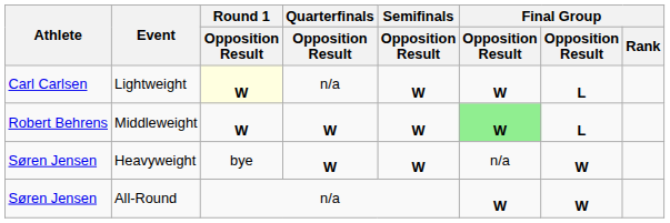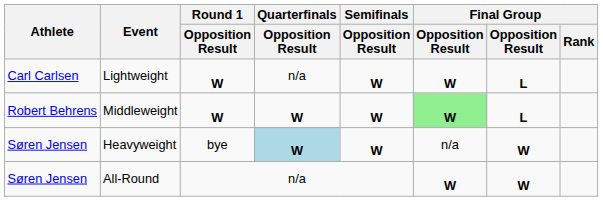Lightweight | Round 1 / Opposition Result: lightyellow background -> no background
Heavyweight | Quarterfinals / Opposition Result: no background -> lightblue background
